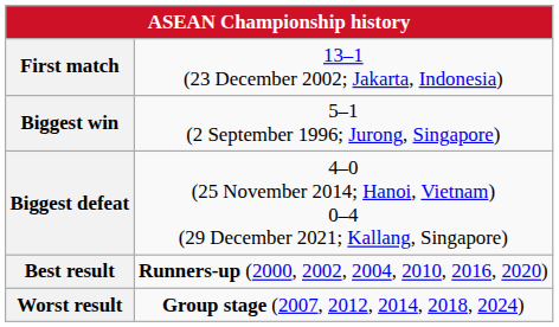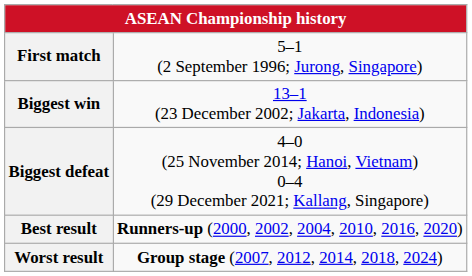First match | column 2: 13–1 (23 December 2002; Jakarta, Indonesia) -> 5–1 (2 September 1996; Jurong, Singapore)
Biggest win | column 2: 5–1 (2 September 1996; Jurong, Singapore) -> 13–1 (23 December 2002; Jakarta, Indonesia)
